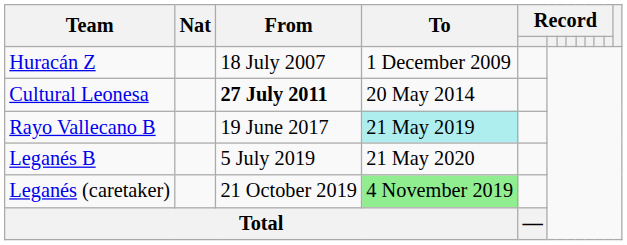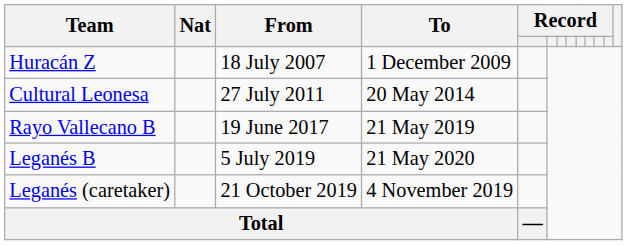Cultural Leonesa | From: bold -> normal
Rayo Vallecano B | To: paleturquoise background -> no background
Leganés (caretaker) | To: lightgreen background -> no background
